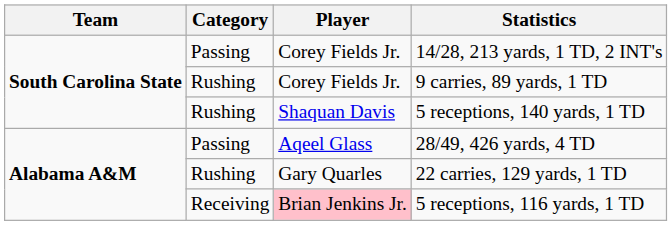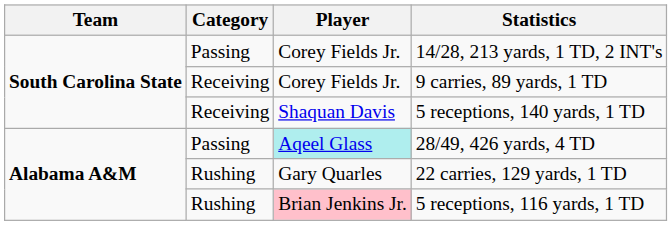9 carries, 89 yards, 1 TD | Category: Rushing -> Receiving
5 receptions, 140 yards, 1 TD | Category: Rushing -> Receiving
28/49, 426 yards, 4 TD | Player: no background -> paleturquoise background
5 receptions, 116 yards, 1 TD | Category: Receiving -> Rushing
